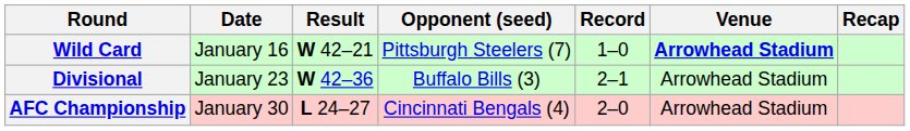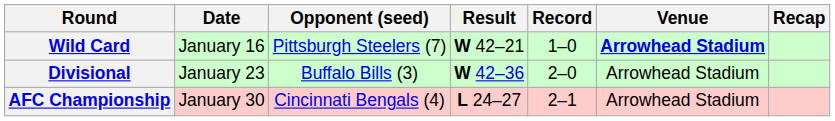columns swapped: Opponent (seed) <-> Result
Divisional | Record: 2–1 -> 2–0
AFC Championship | Record: 2–0 -> 2–1
